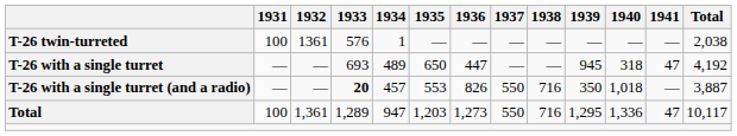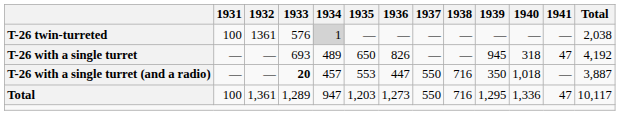T-26 twin-turreted | 1934: no background -> lightgrey background
T-26 with a single turret | 1936: 447 -> 826
T-26 with a single turret (and a radio) | 1936: 826 -> 447
